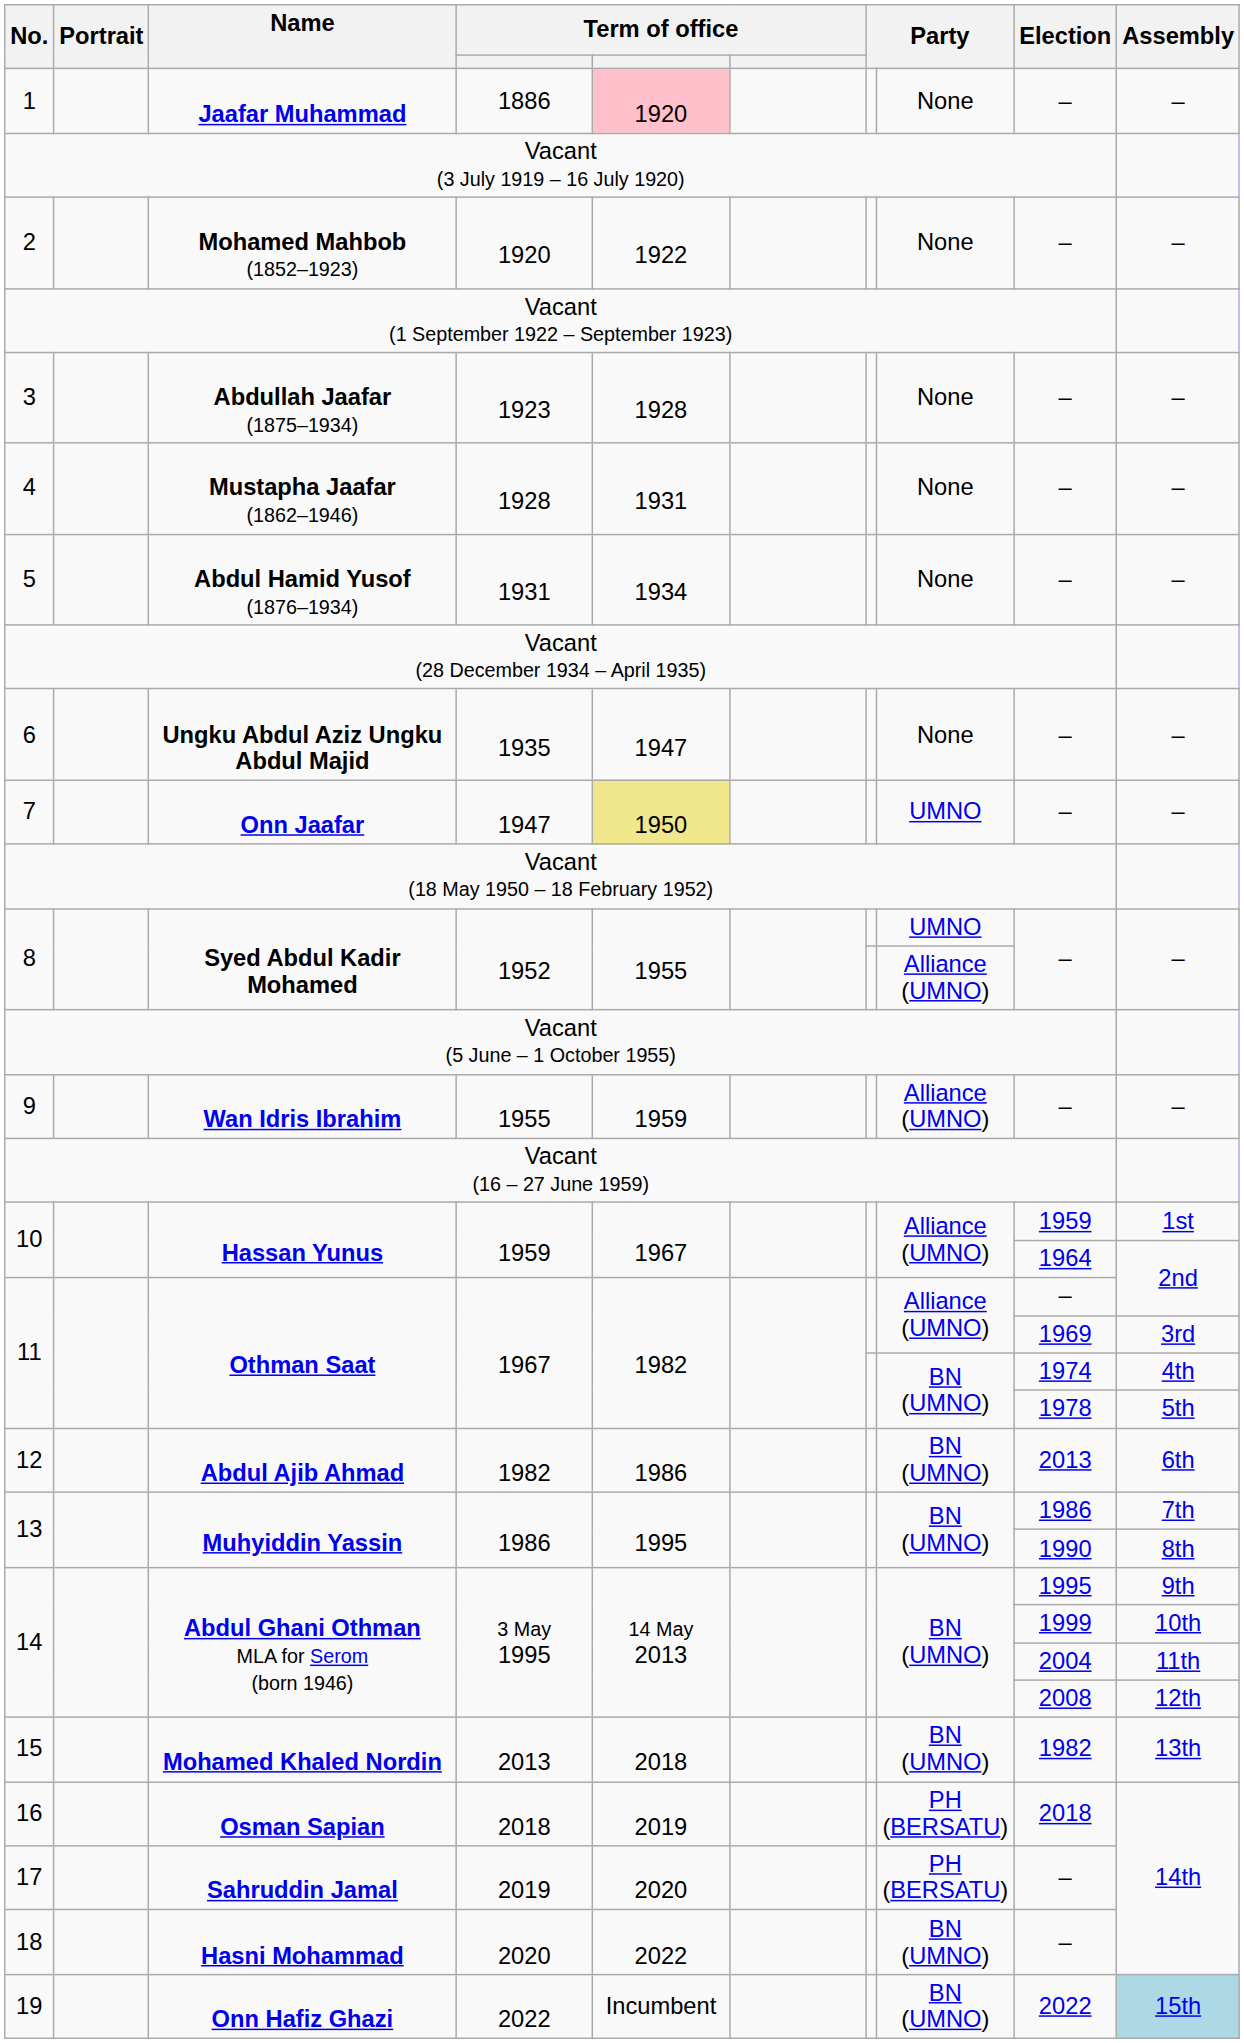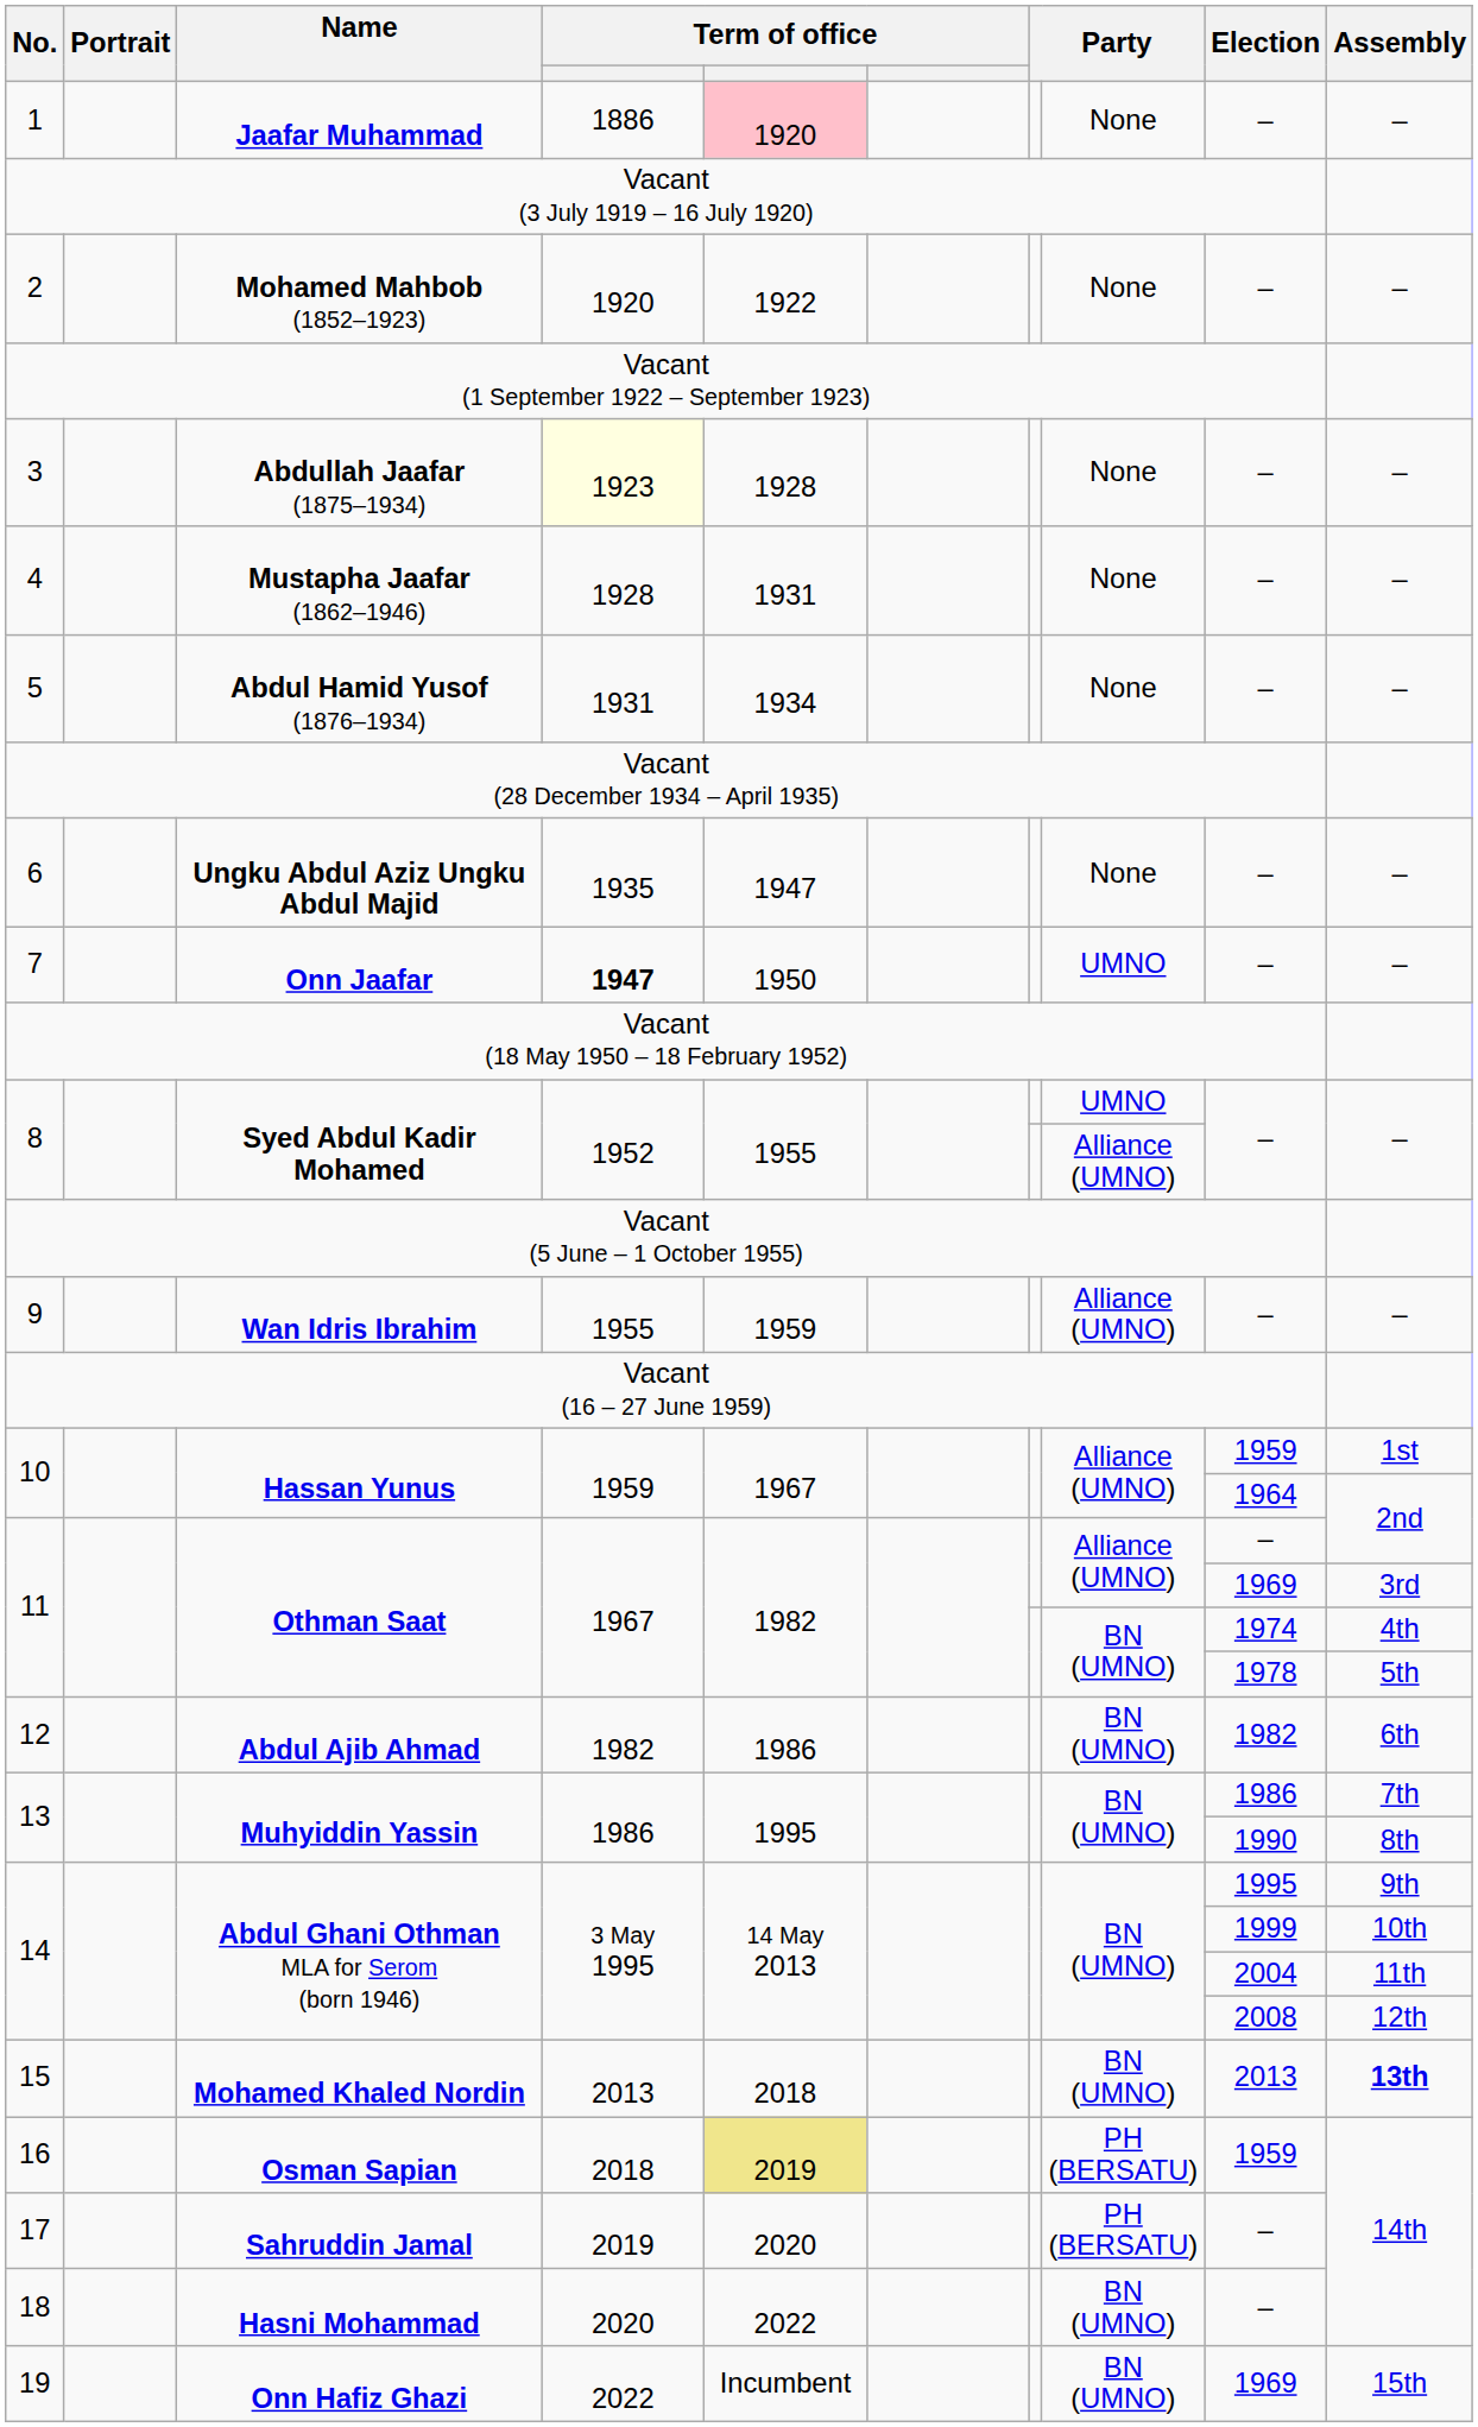3 | column 4: no background -> lightyellow background
7 | column 4: normal -> bold
7 | column 5: khaki background -> no background
12 | Election: 2013 -> 1982
15 | Election: 1982 -> 2013
15 | Assembly: normal -> bold
16 | column 5: no background -> khaki background
16 | Election: 2018 -> 1959
19 | Election: 2022 -> 1969
19 | Assembly: lightblue background -> no background
